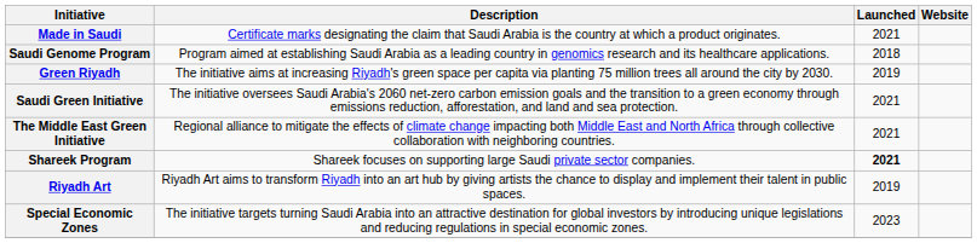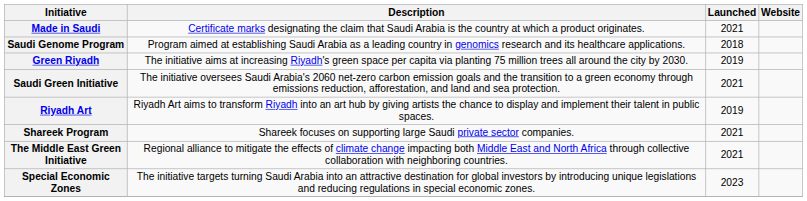rows swapped: The Middle East Green Initiative <-> Riyadh Art
Shareek Program | Launched: bold -> normal
